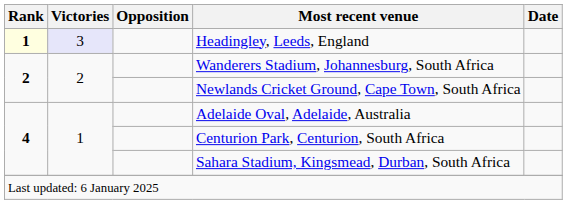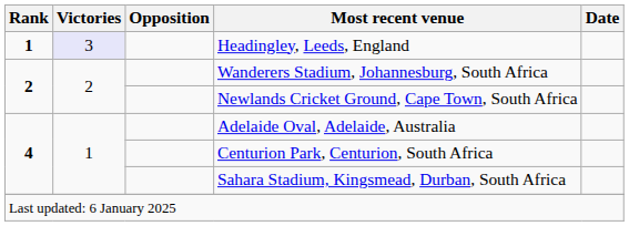Headingley, Leeds, England | Rank: lightyellow background -> no background
